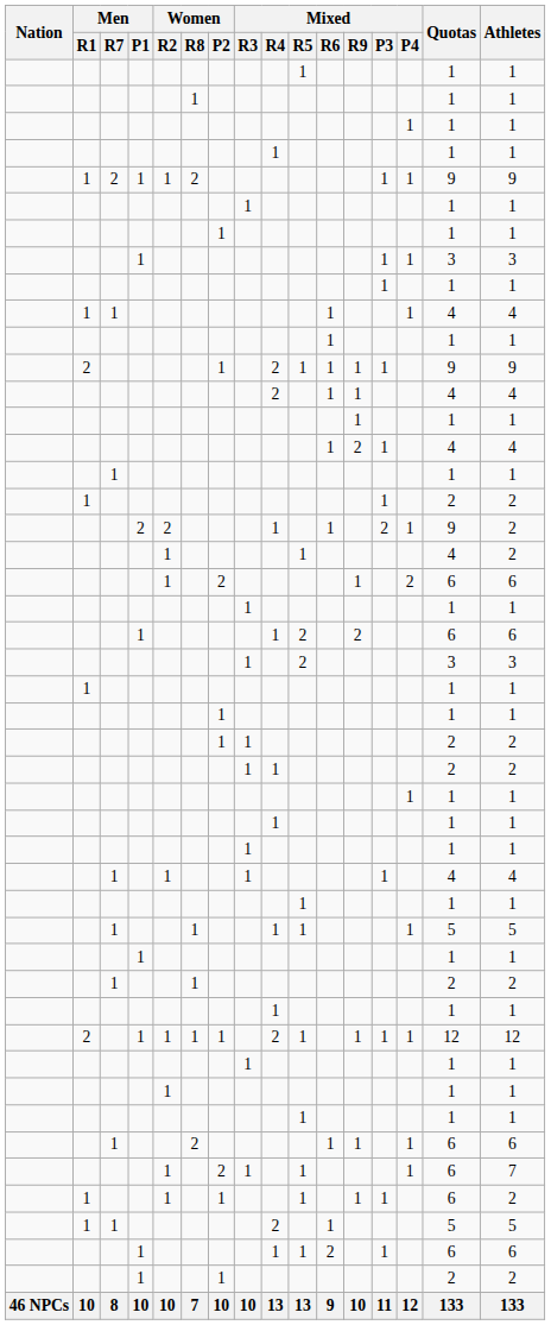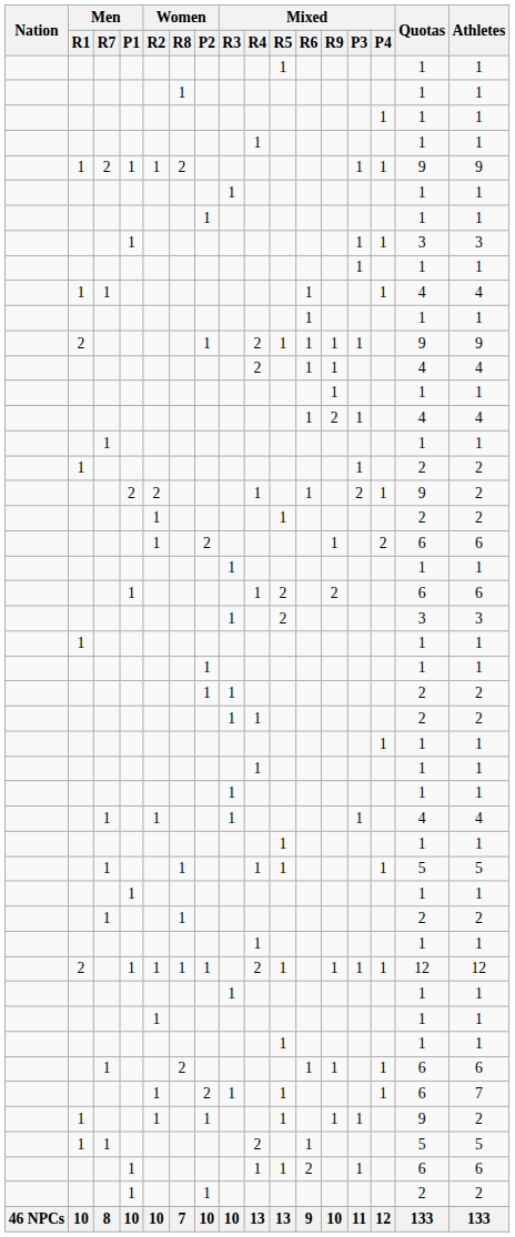row 21 | Quotas: 4 -> 2
row 45 | Quotas: 6 -> 9
